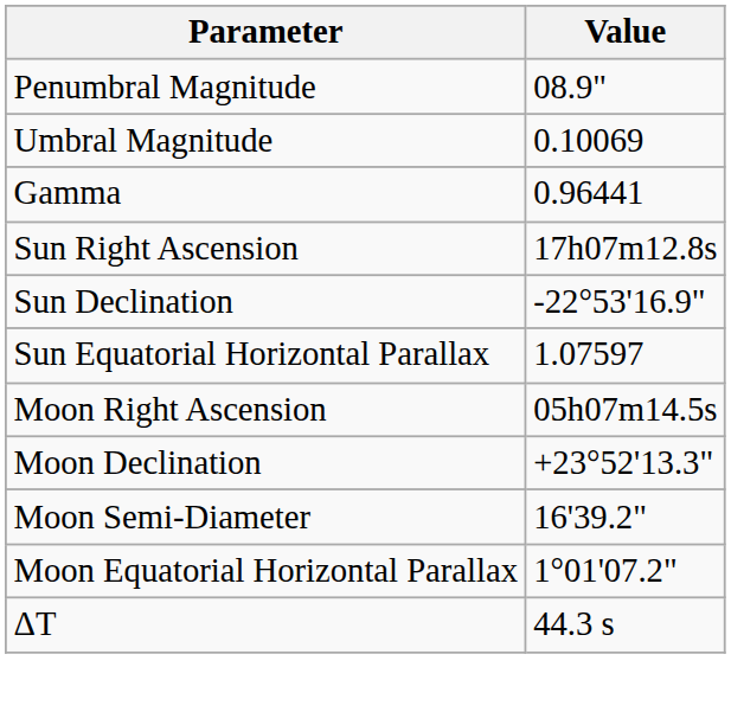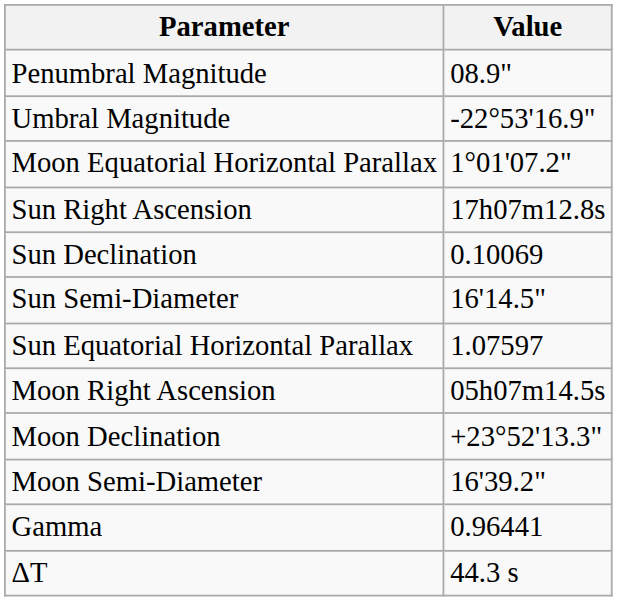Umbral Magnitude | Value: 0.10069 -> -22°53'16.9"
rows swapped: Gamma <-> Moon Equatorial Horizontal Parallax
Sun Declination | Value: -22°53'16.9" -> 0.10069
+ row: Sun Semi-Diameter | 16'14.5"
